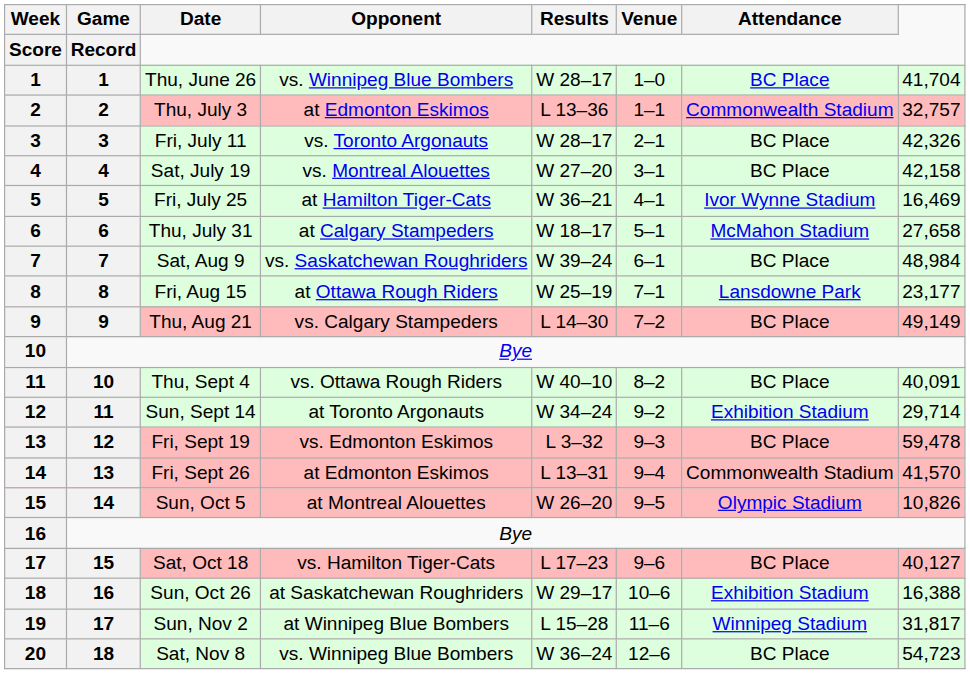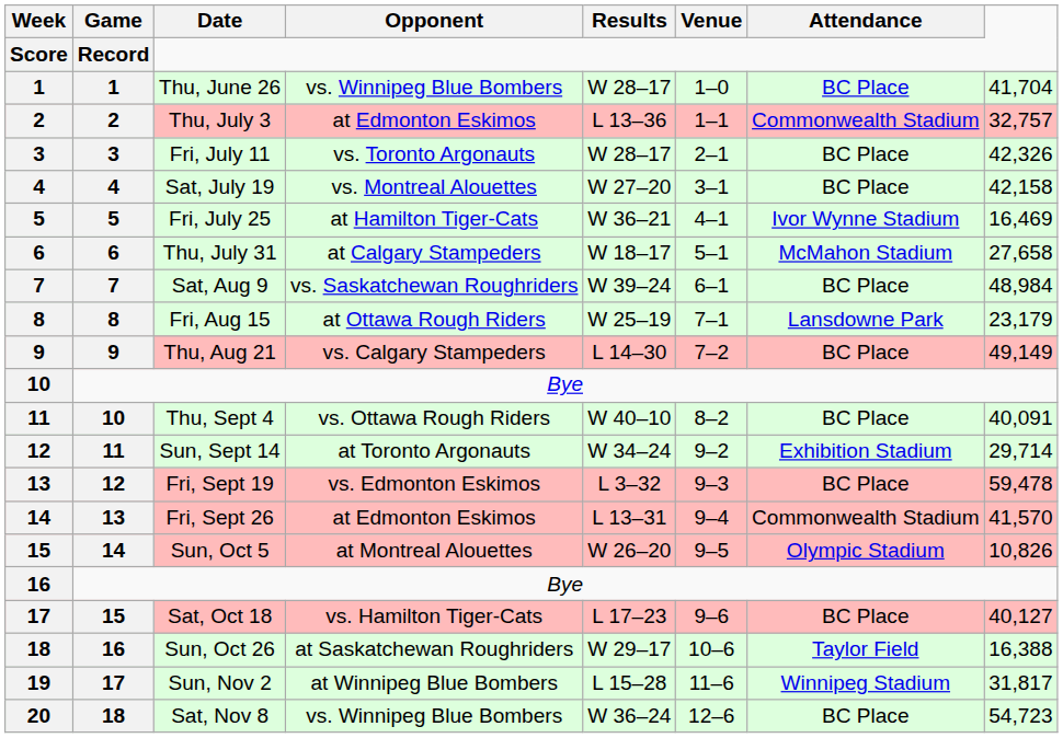Fri, Aug 15 | column 8: 23,177 -> 23,179
Sun, Oct 26 | Attendance: Exhibition Stadium -> Taylor Field
